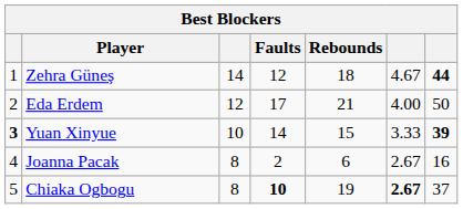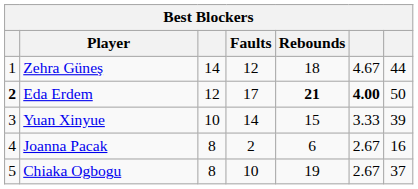Zehra Güneş | column 7: bold -> normal
Eda Erdem | column 1: normal -> bold
Eda Erdem | Rebounds: normal -> bold
Eda Erdem | column 6: normal -> bold
Yuan Xinyue | column 1: bold -> normal
Yuan Xinyue | column 7: bold -> normal
Chiaka Ogbogu | Faults: bold -> normal
Chiaka Ogbogu | column 6: bold -> normal
